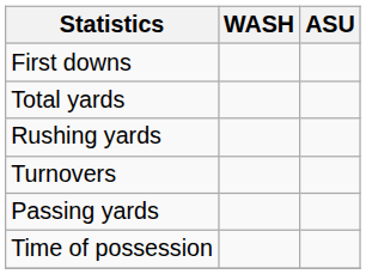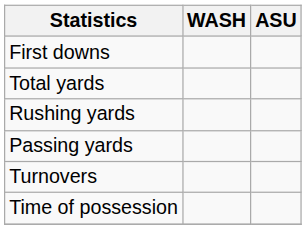rows swapped: Passing yards <-> Turnovers
